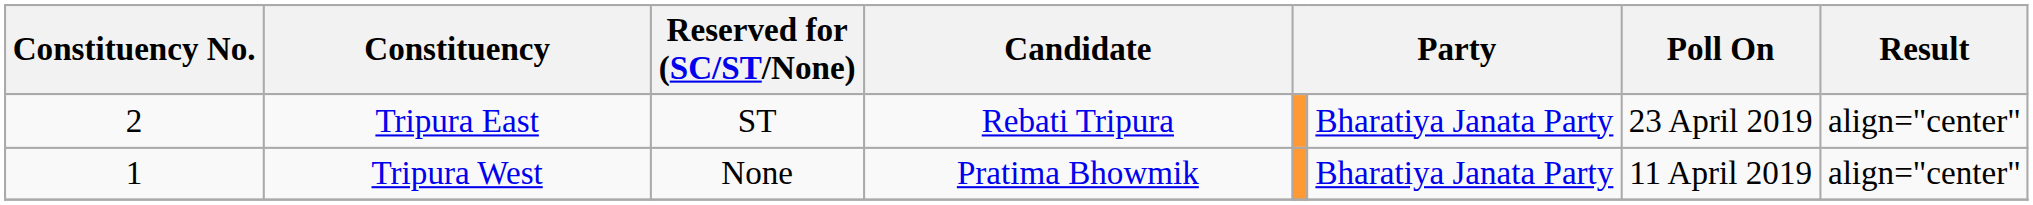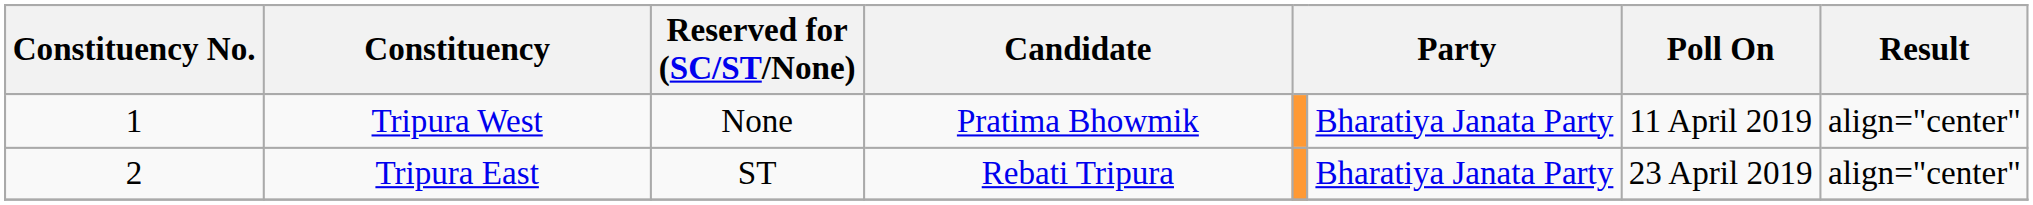rows swapped: Tripura West <-> Tripura East
